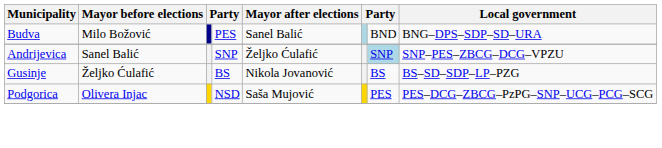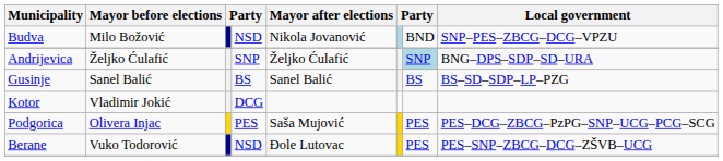Budva | column 4: PES -> NSD
Budva | Mayor after elections: Sanel Balić -> Nikola Jovanović
Budva | Local government: BNG–DPS–SDP–SD–URA -> SNP–PES–ZBCG–DCG–VPZU
Andrijevica | Mayor before elections: Sanel Balić -> Željko Ćulafić
Andrijevica | Local government: SNP–PES–ZBCG–DCG–VPZU -> BNG–DPS–SDP–SD–URA
Gusinje | Mayor before elections: Željko Ćulafić -> Sanel Balić
Gusinje | Mayor after elections: Nikola Jovanović -> Sanel Balić
+ row: Kotor | Vladimir Jokić | DCG
Podgorica | column 4: NSD -> PES
+ row: Berane | Vuko Todorović | NSD | Đole Lutovac | PES | PES–SNP–ZBCG–DCG–ZŠVB–UCG
